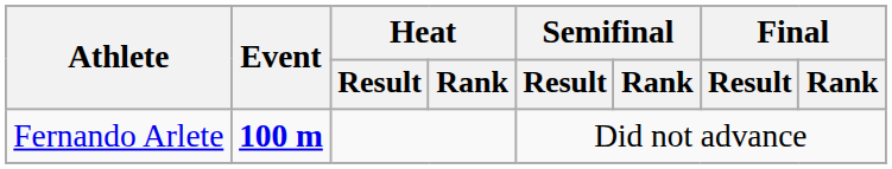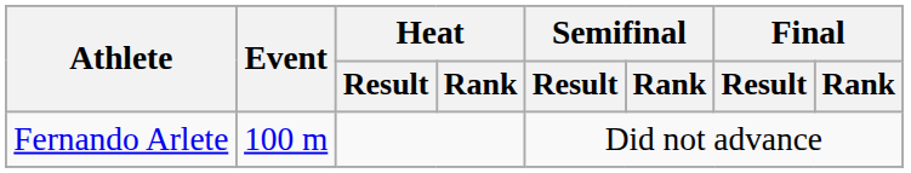Fernando Arlete | Event: bold -> normal
